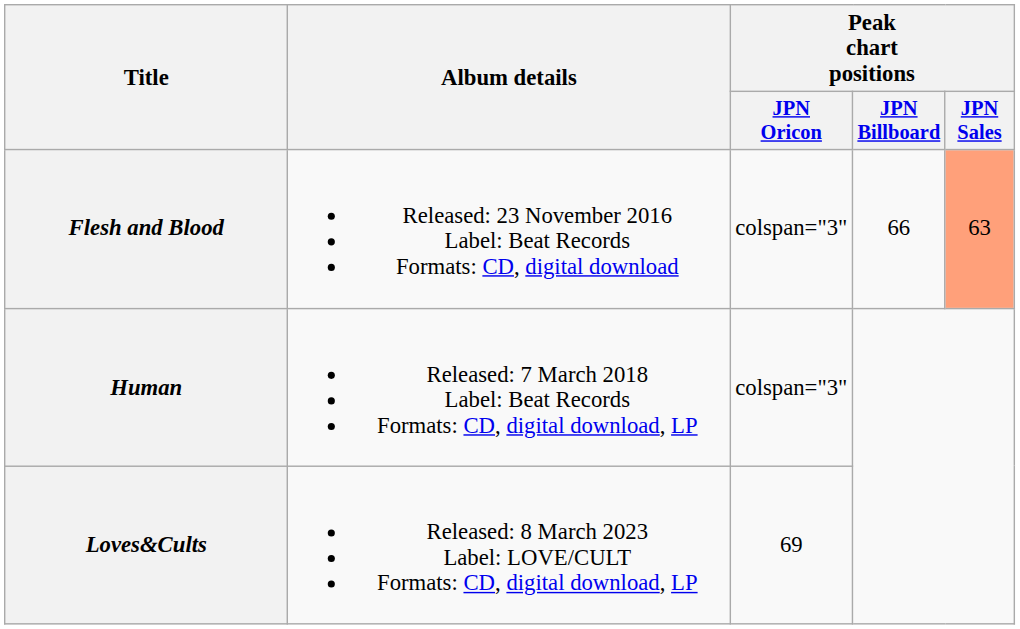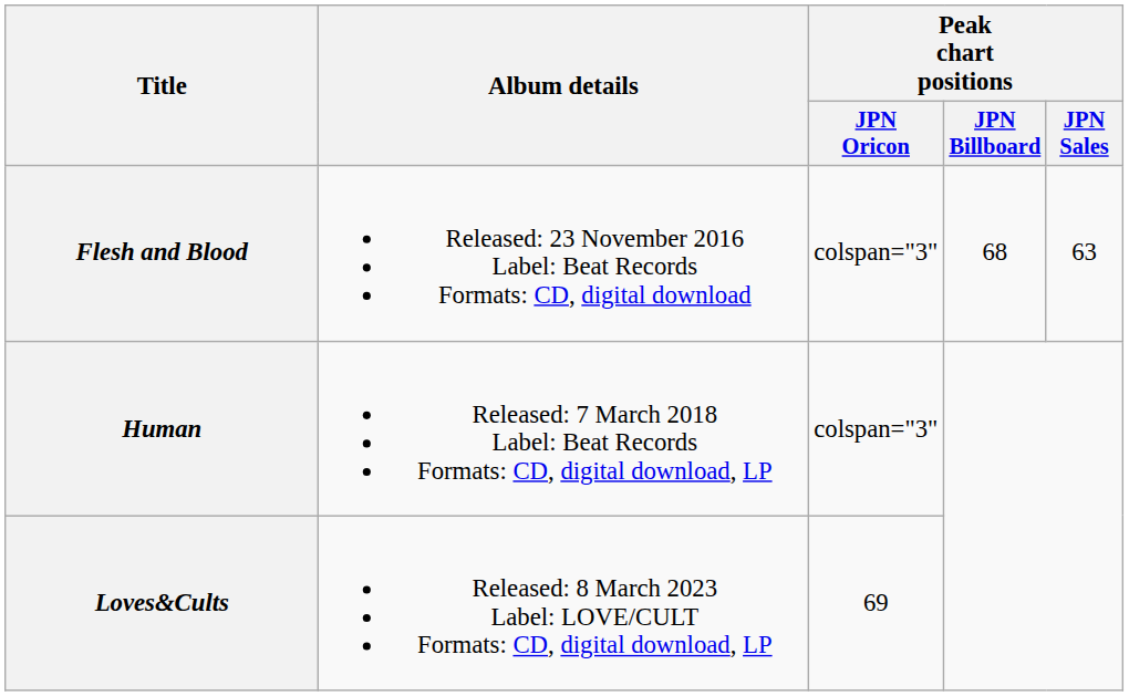Flesh and Blood | Peak chart positions / JPN Billboard: 66 -> 68
Flesh and Blood | Peak chart positions / JPN Sales: lightsalmon background -> no background
